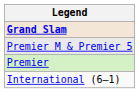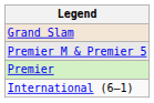row 2 | column 1: bold -> normal
